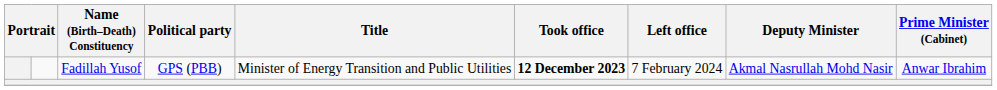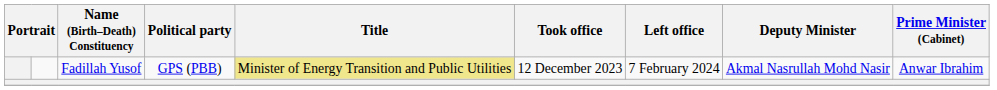Fadillah Yusof | Title: no background -> khaki background
Fadillah Yusof | Took office: bold -> normal
